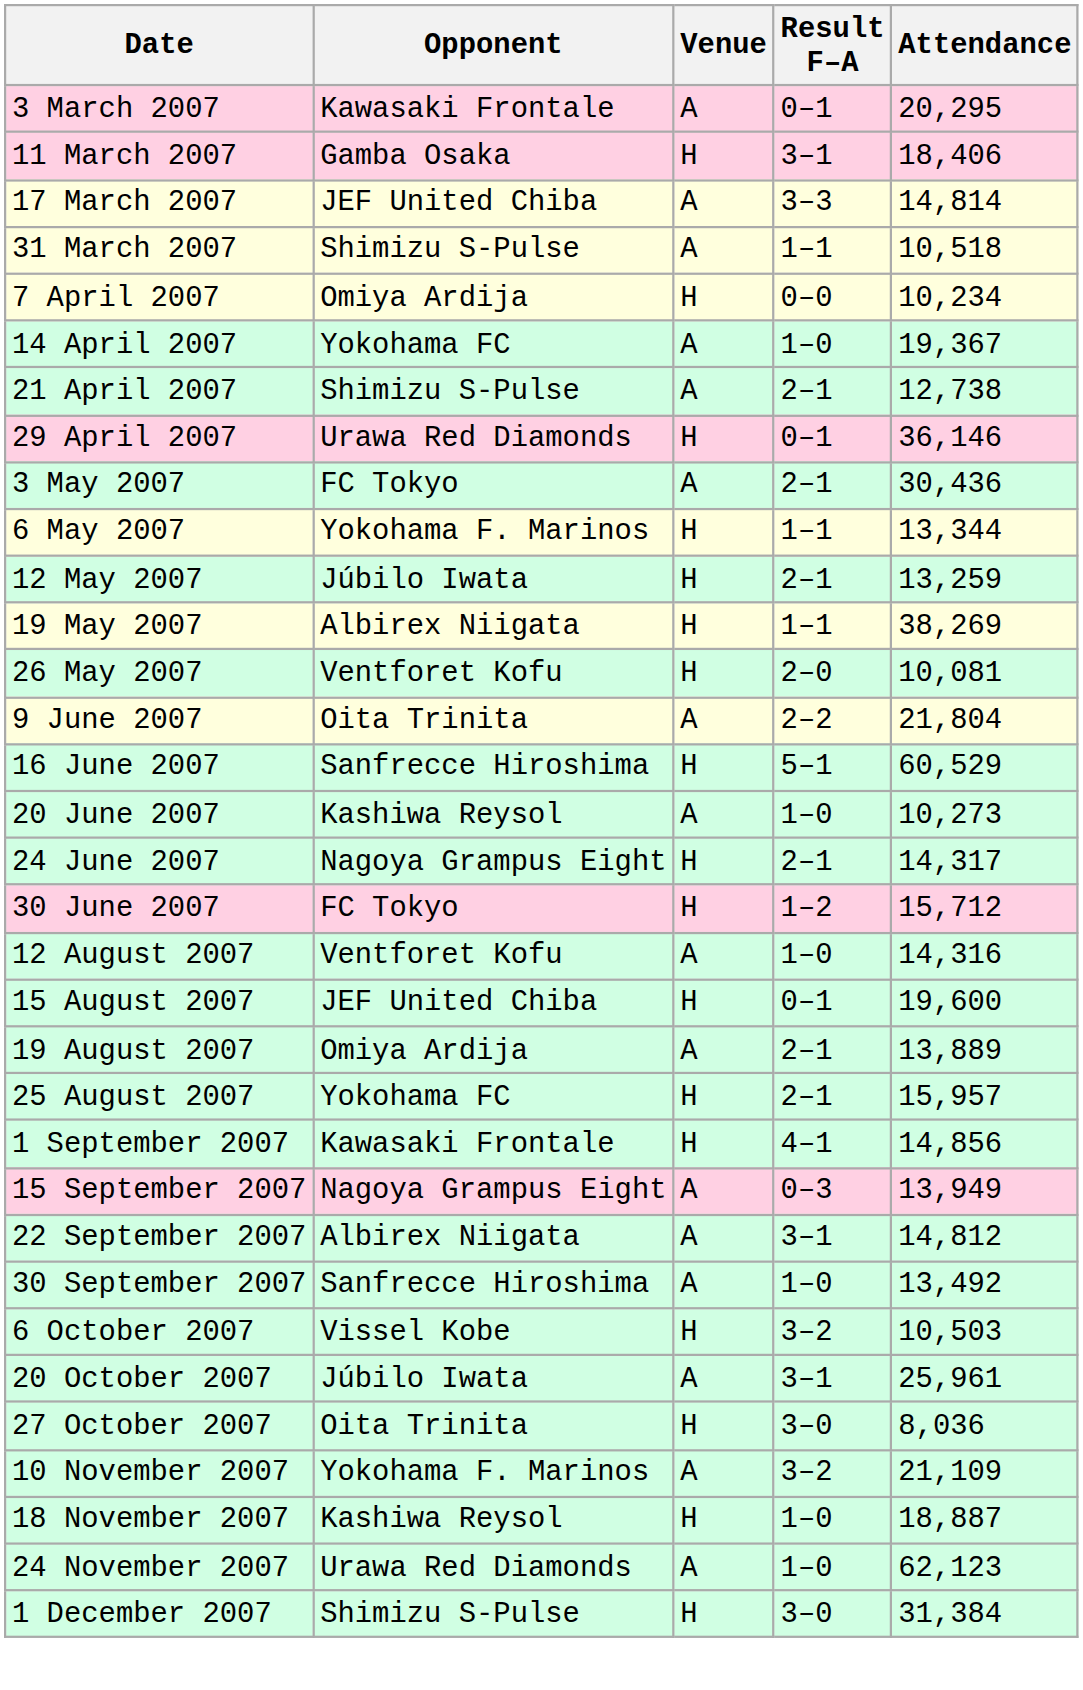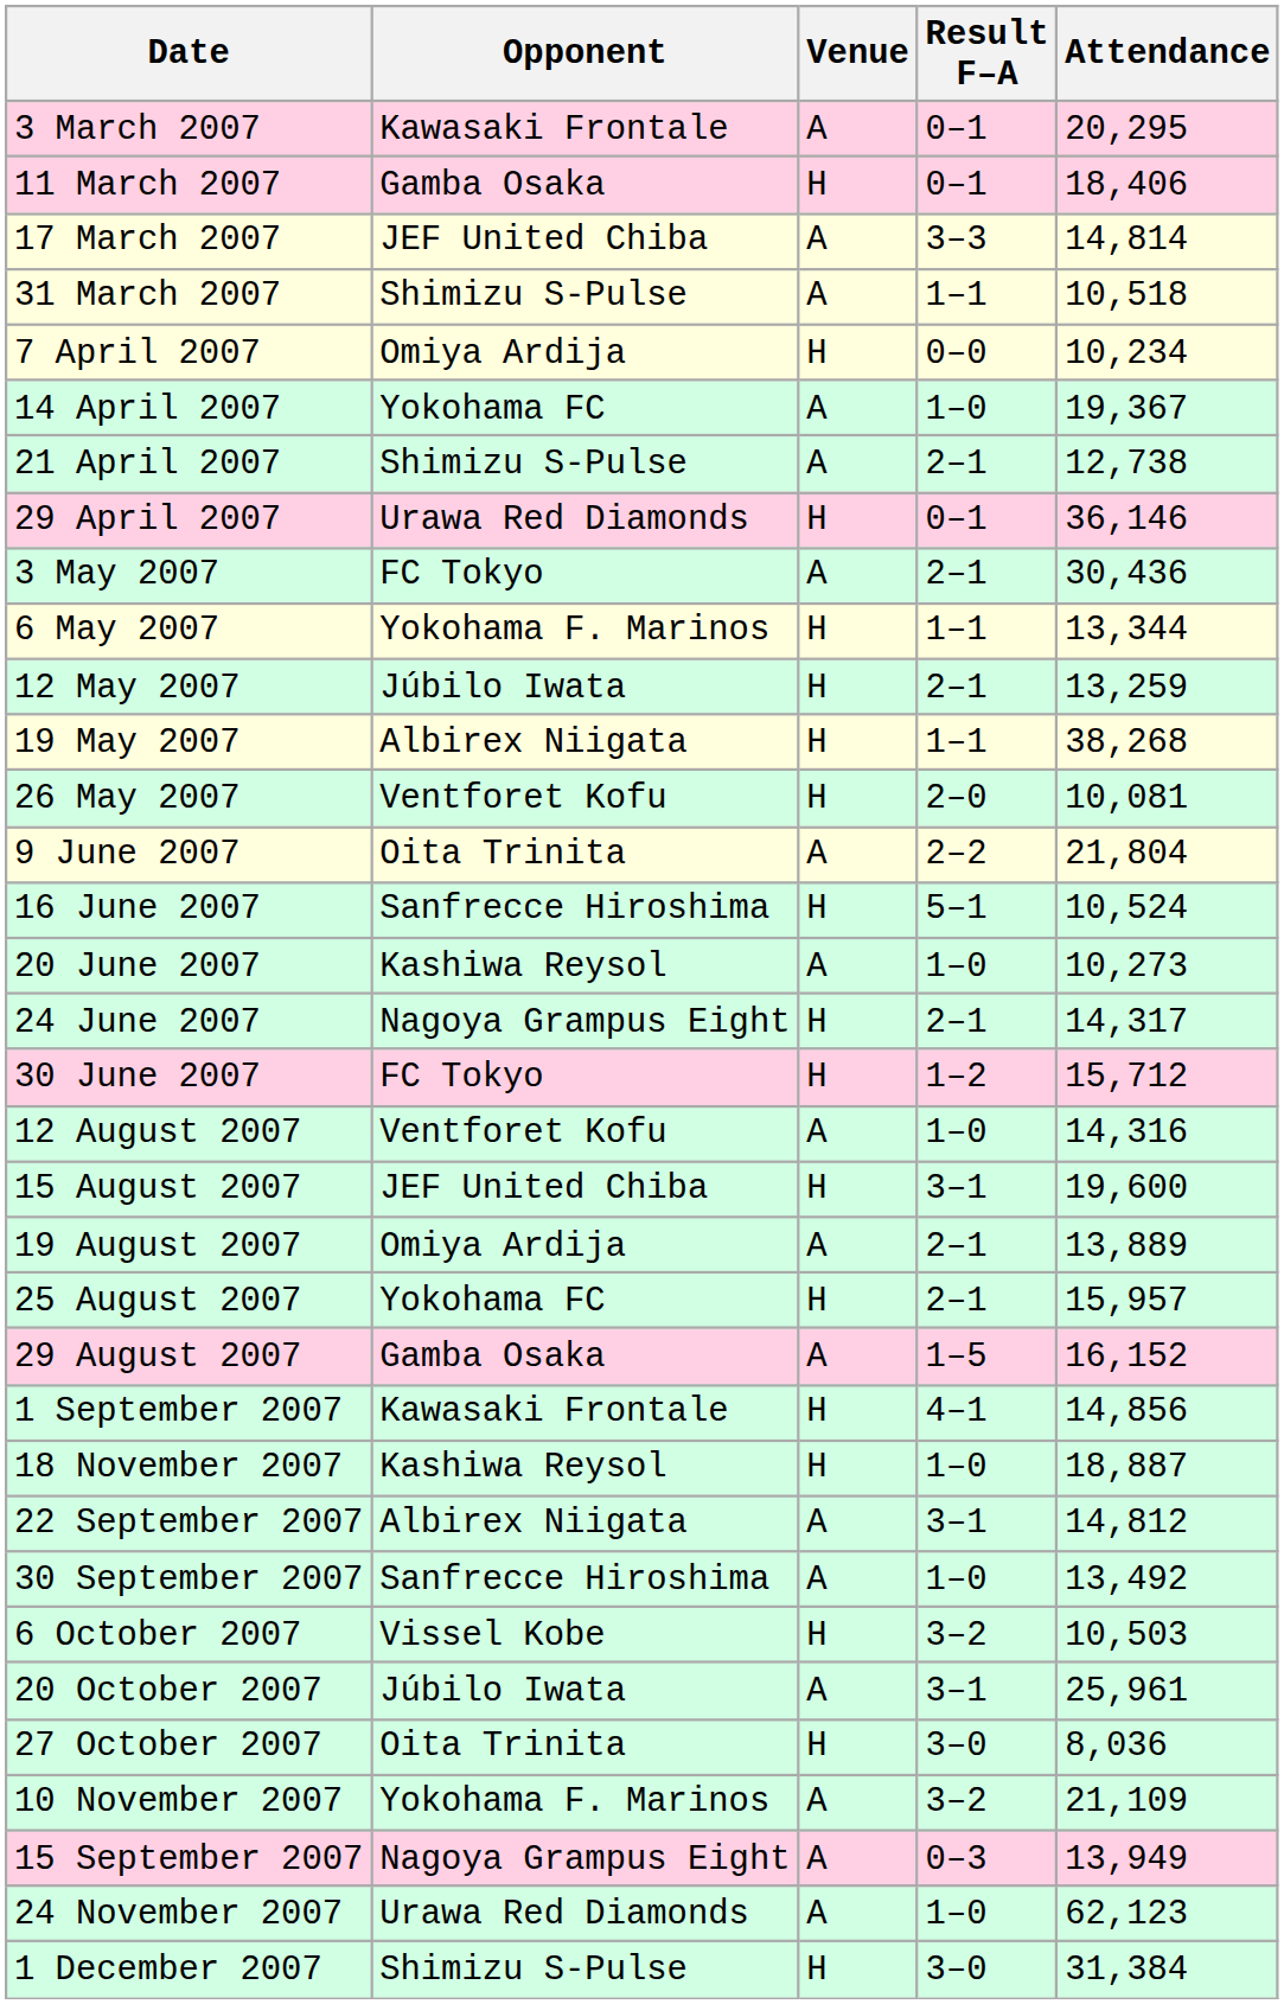11 March 2007 | Result F–A: 3–1 -> 0–1
19 May 2007 | Attendance: 38,269 -> 38,268
16 June 2007 | Attendance: 60,529 -> 10,524
15 August 2007 | Result F–A: 0–1 -> 3–1
+ row: 29 August 2007 | Gamba Osaka | A | 1–5 | 16,152
rows swapped: 15 September 2007 <-> 18 November 2007
